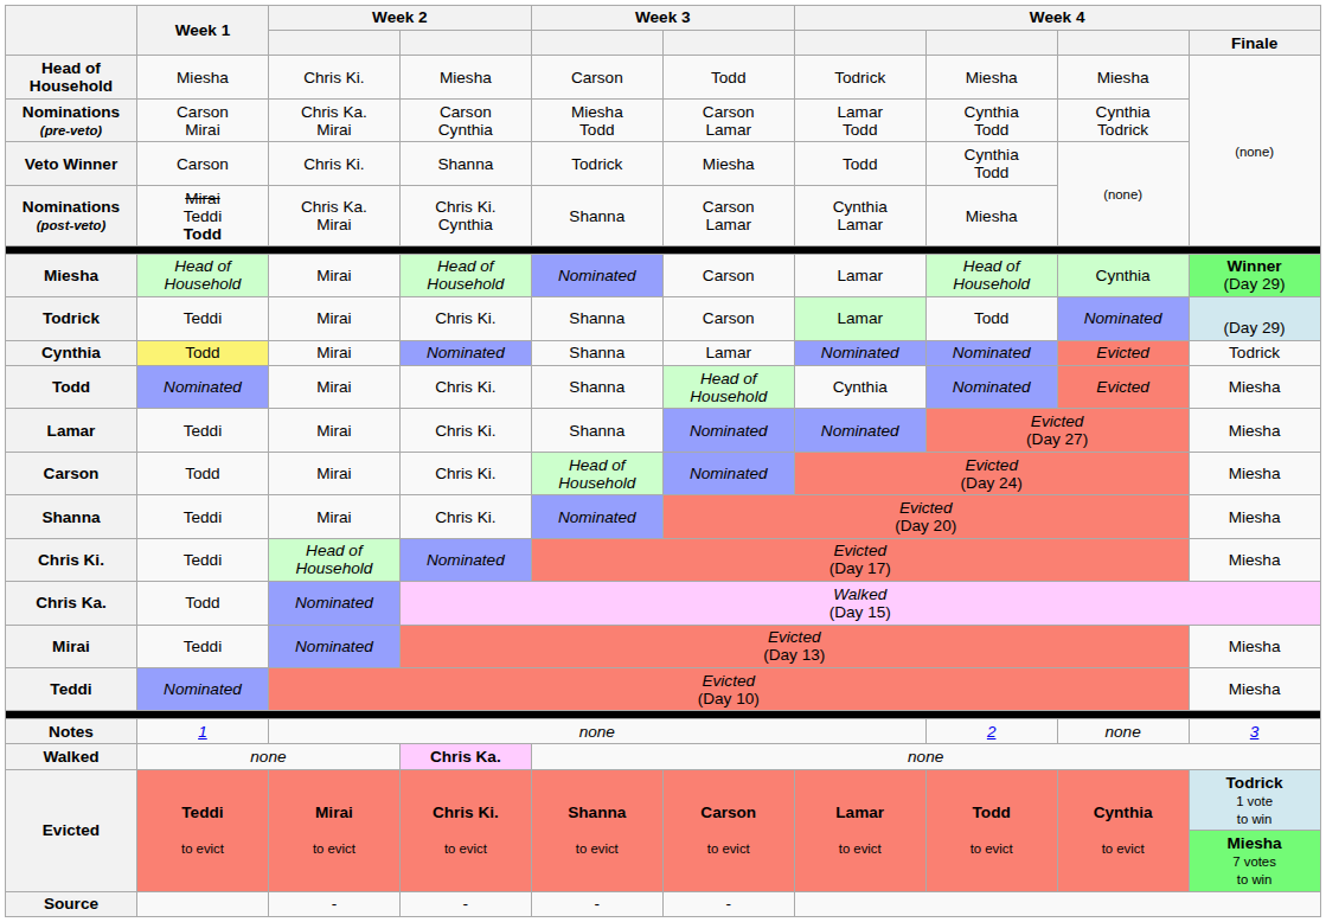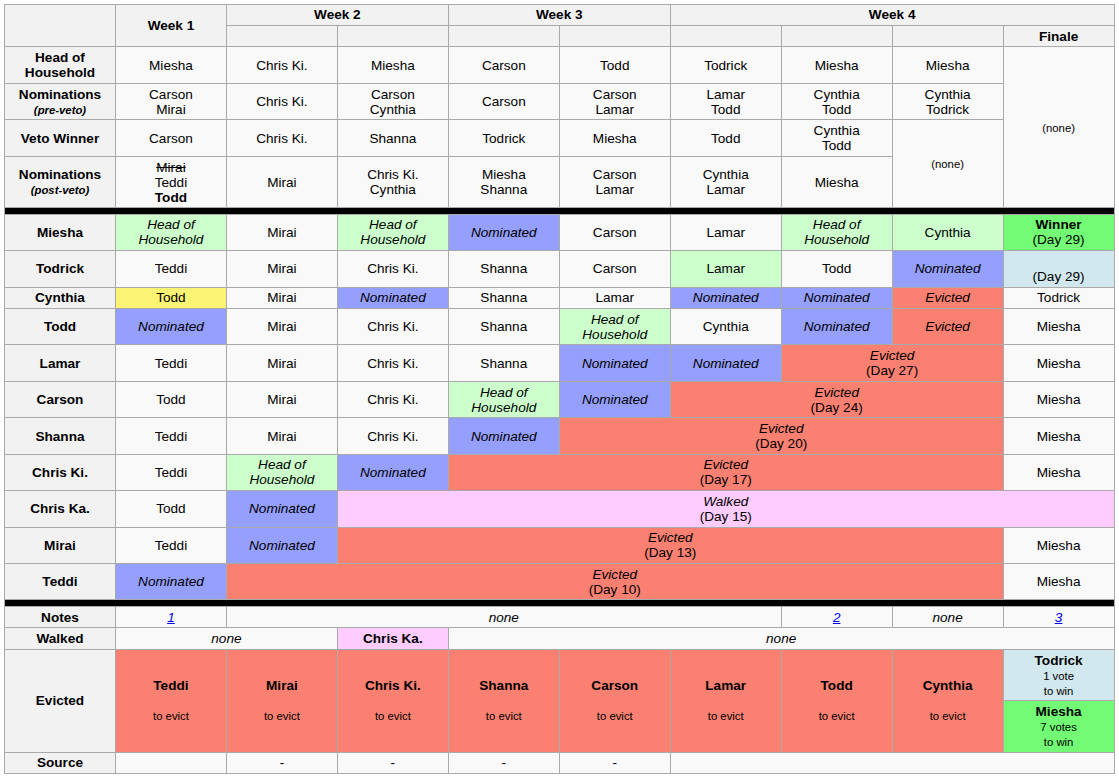Nominations (pre-veto) | column 3: Chris Ka. Mirai -> Chris Ki.
Nominations (pre-veto) | column 5: Miesha Todd -> Carson
Nominations (post-veto) | column 3: Chris Ka. Mirai -> Mirai
Nominations (post-veto) | column 5: Shanna -> Miesha Shanna
